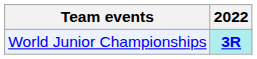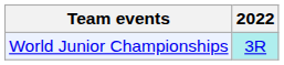World Junior Championships | 2022: bold -> normal
